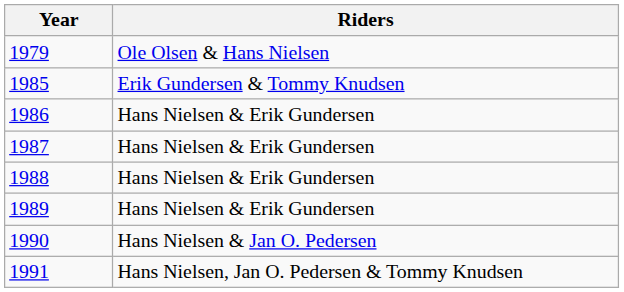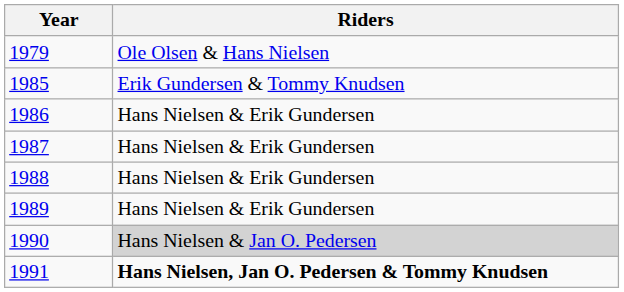1990 | Riders: no background -> lightgrey background
1991 | Riders: normal -> bold
